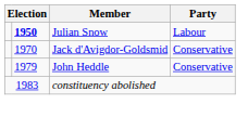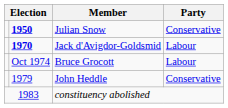Julian Snow | Party: Labour -> Conservative
Jack d'Avigdor-Goldsmid | column 2: normal -> bold
Jack d'Avigdor-Goldsmid | Party: Conservative -> Labour
+ row: Oct 1974 | Bruce Grocott | Labour
